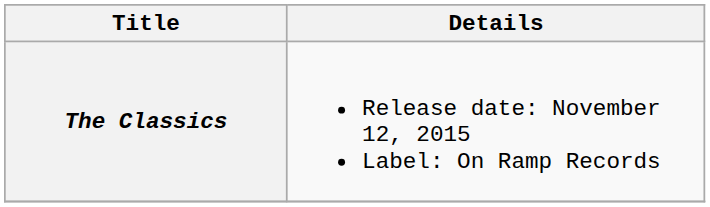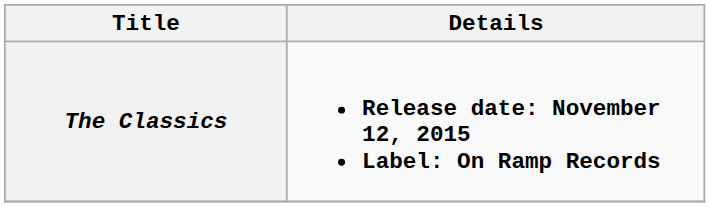The Classics | Details: normal -> bold
